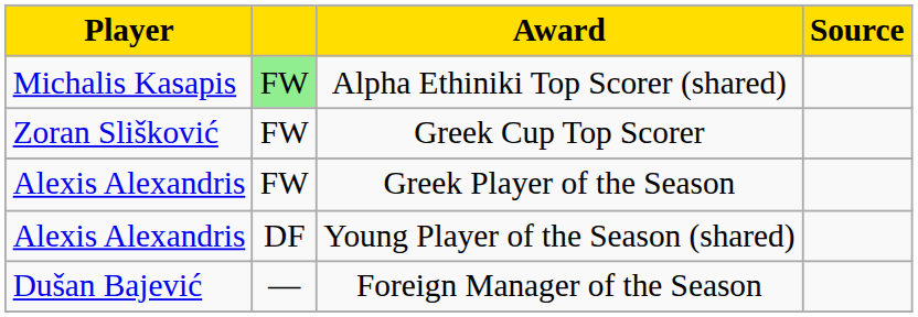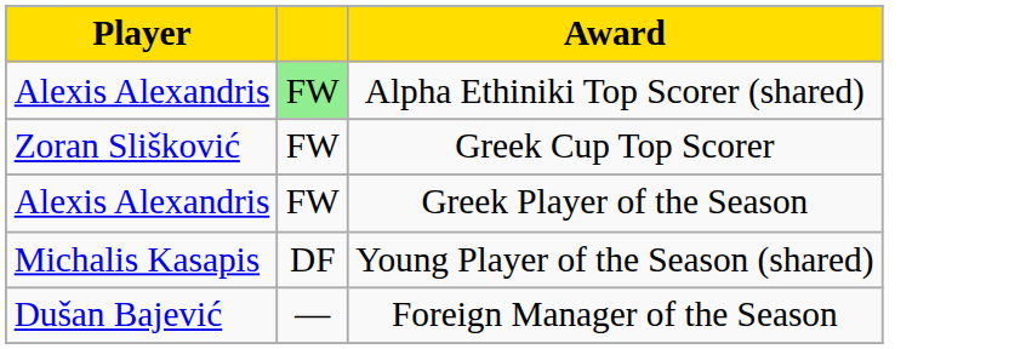- column: Source
Alpha Ethiniki Top Scorer (shared) | Player: Michalis Kasapis -> Alexis Alexandris
Young Player of the Season (shared) | Player: Alexis Alexandris -> Michalis Kasapis
